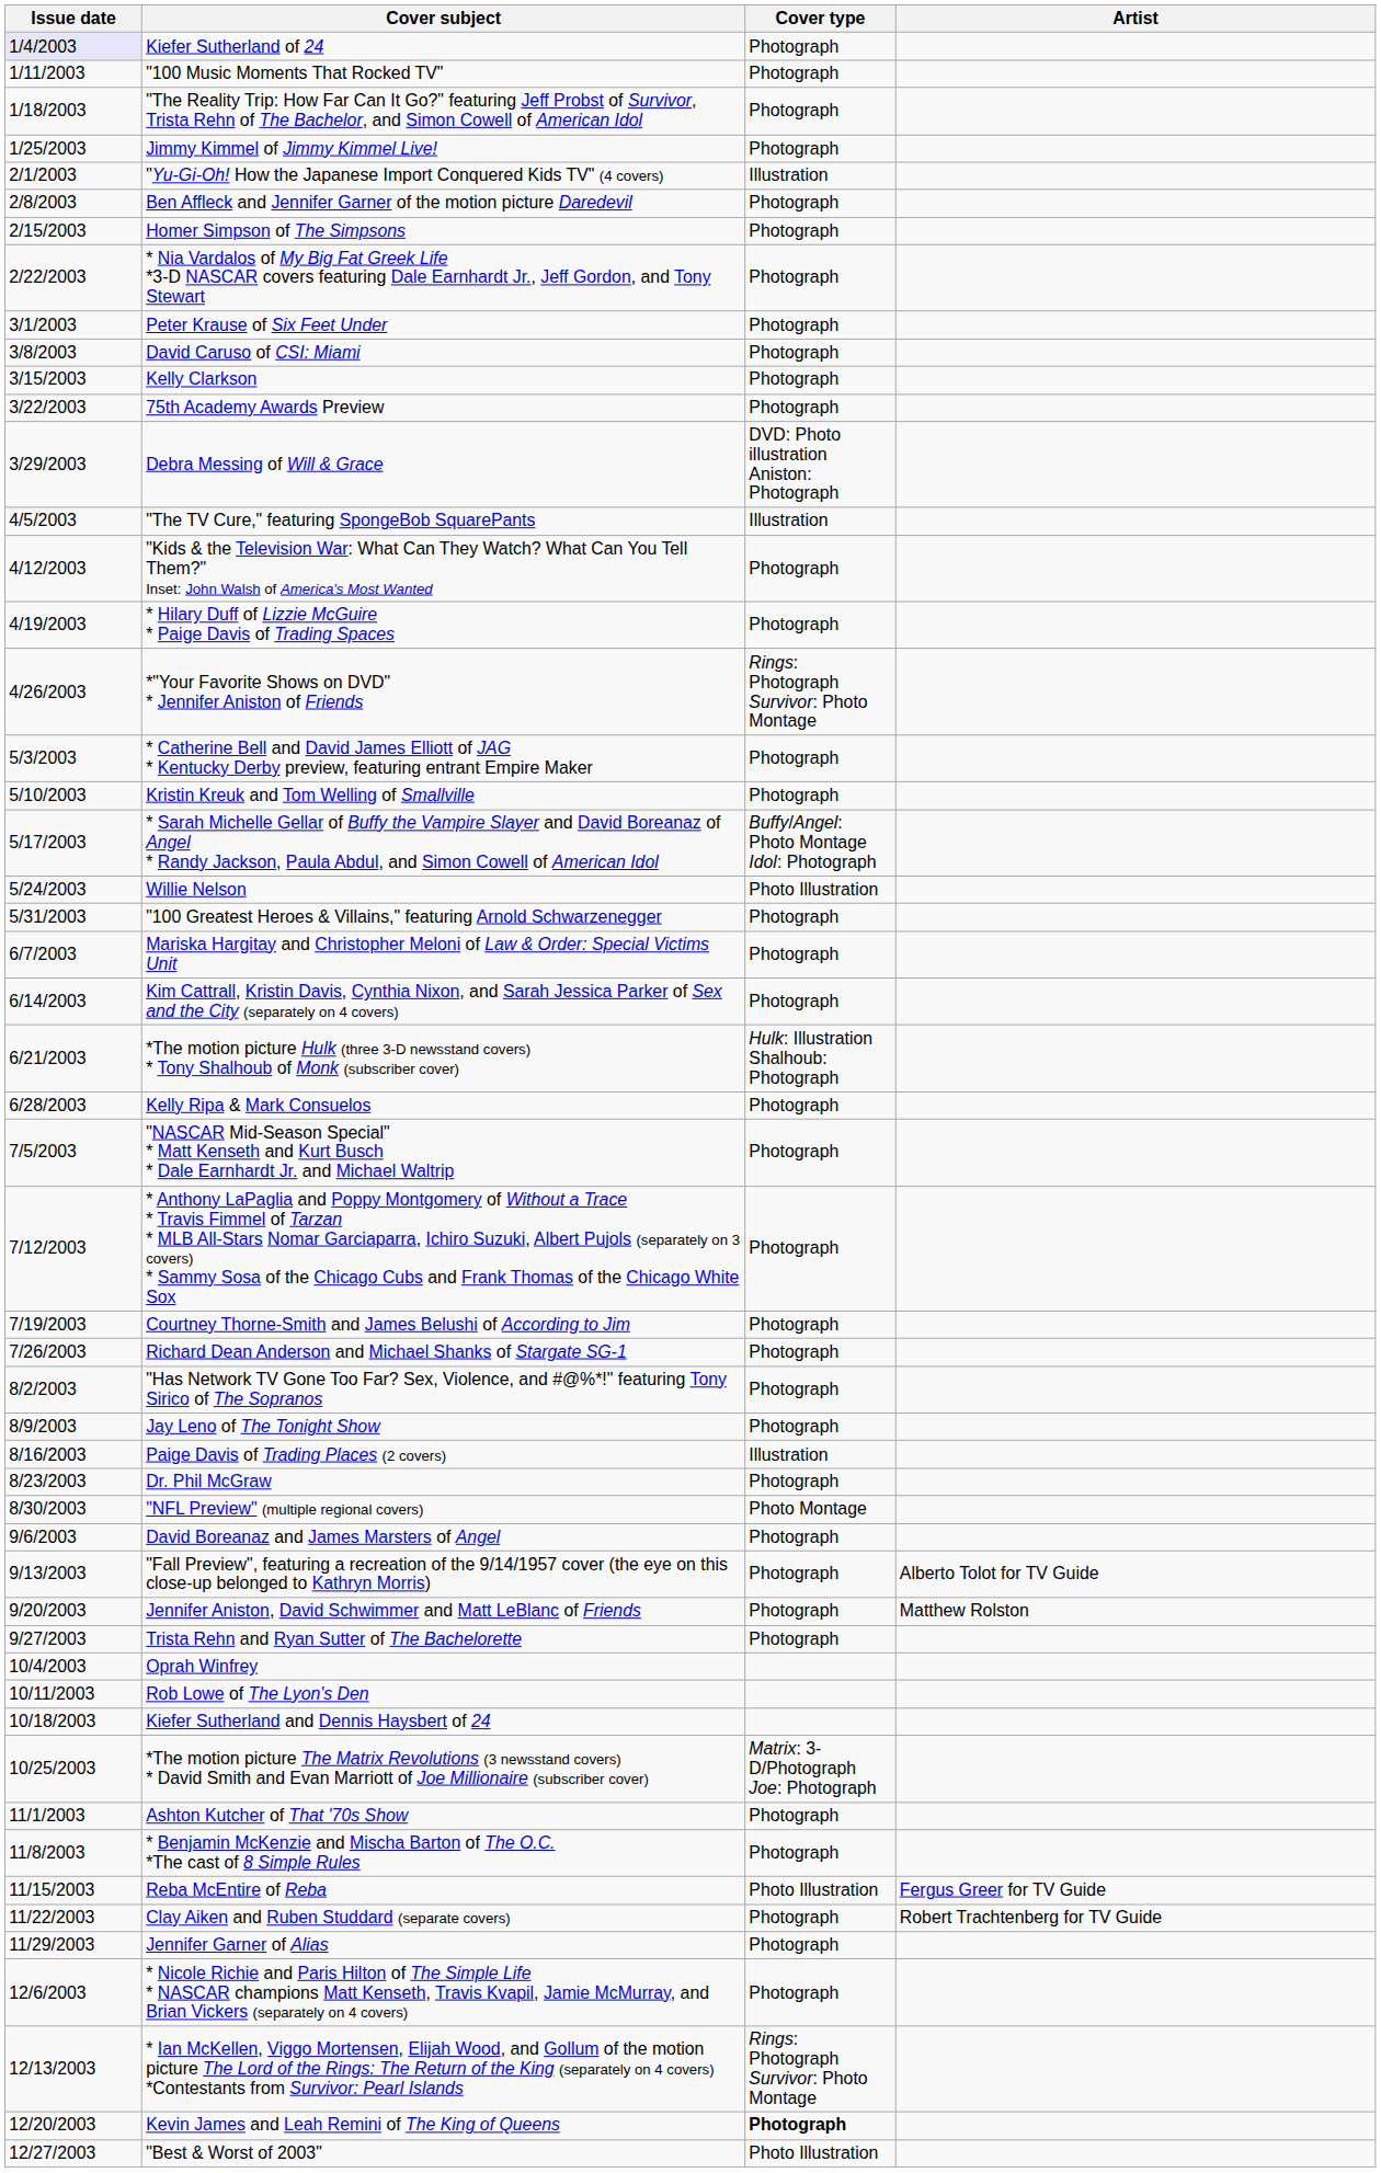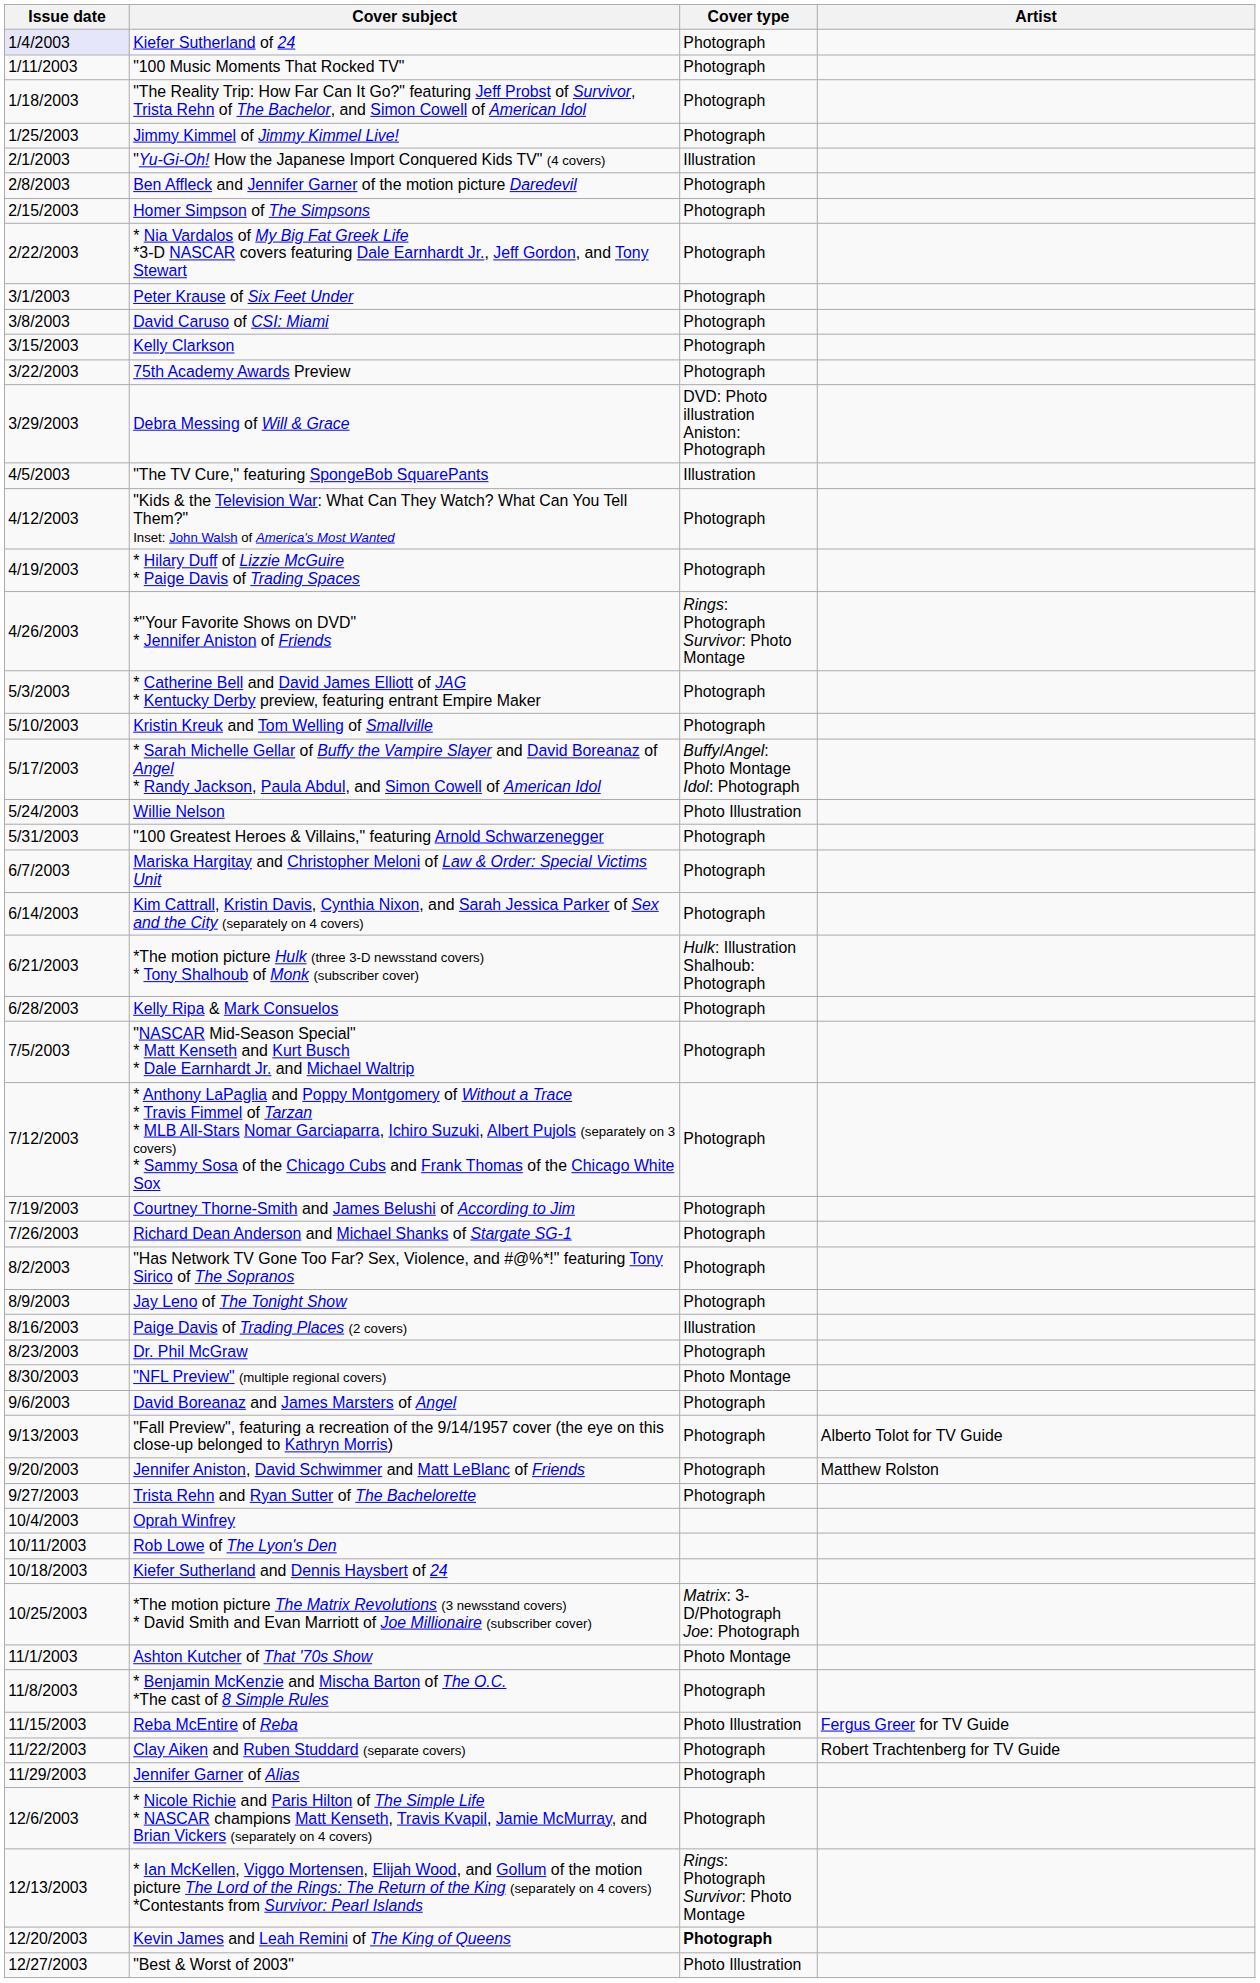Ashton Kutcher of That '70s Show | Cover type: Photograph -> Photo Montage
